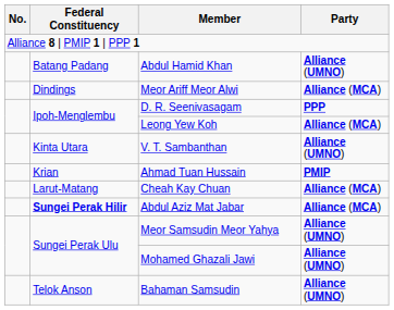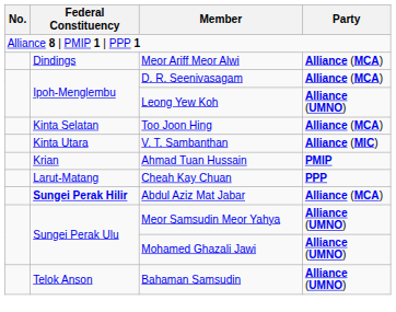- row: Batang Padang | Abdul Hamid Khan | Alliance (UMNO)
D. R. Seenivasagam | Party: PPP -> Alliance (MCA)
Leong Yew Koh | Party: Alliance (MCA) -> Alliance (UMNO)
+ row: Kinta Selatan | Too Joon Hing | Alliance (MCA)
V. T. Sambanthan | Party: Alliance (UMNO) -> Alliance (MIC)
Cheah Kay Chuan | Party: Alliance (MCA) -> PPP
